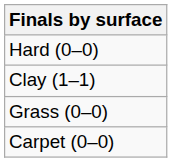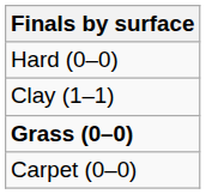row 4 | column 1: normal -> bold
